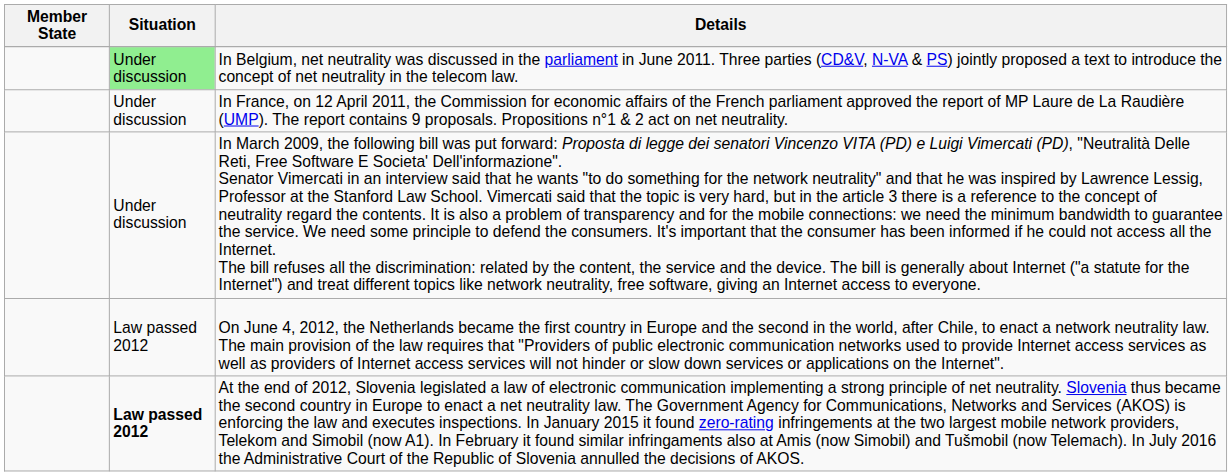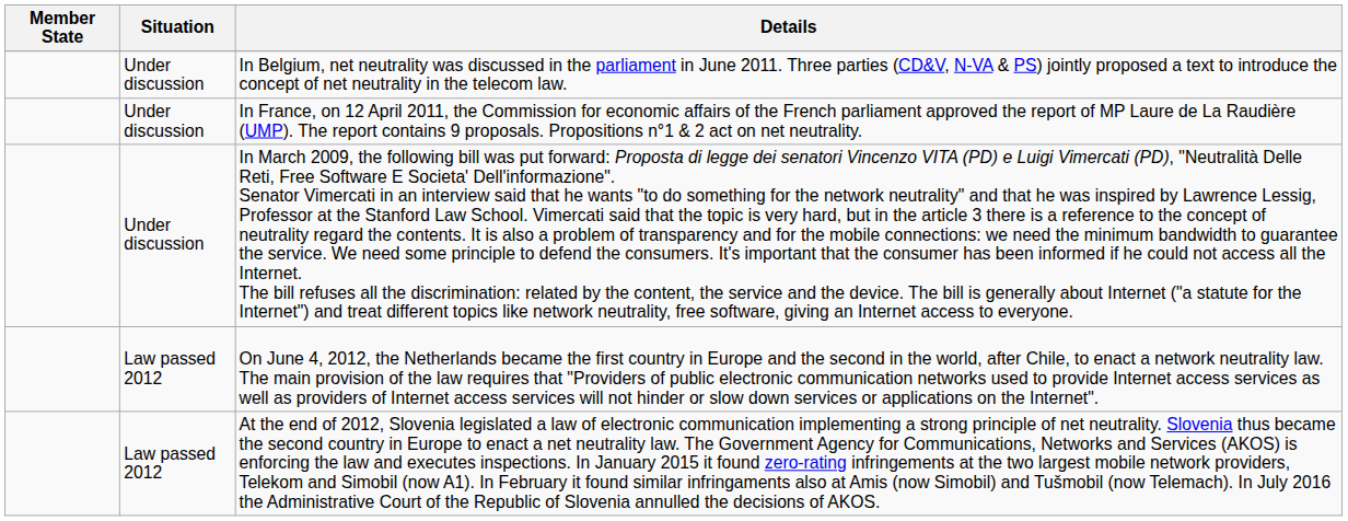row 2 | Situation: lightgreen background -> no background
row 6 | Situation: bold -> normal
